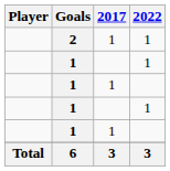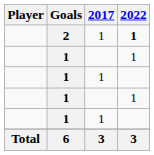2 | 2022: normal -> bold
